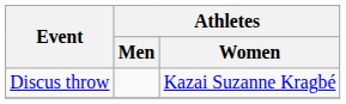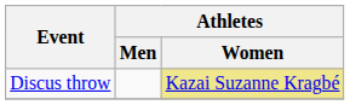Discus throw | Athletes / Women: no background -> khaki background
